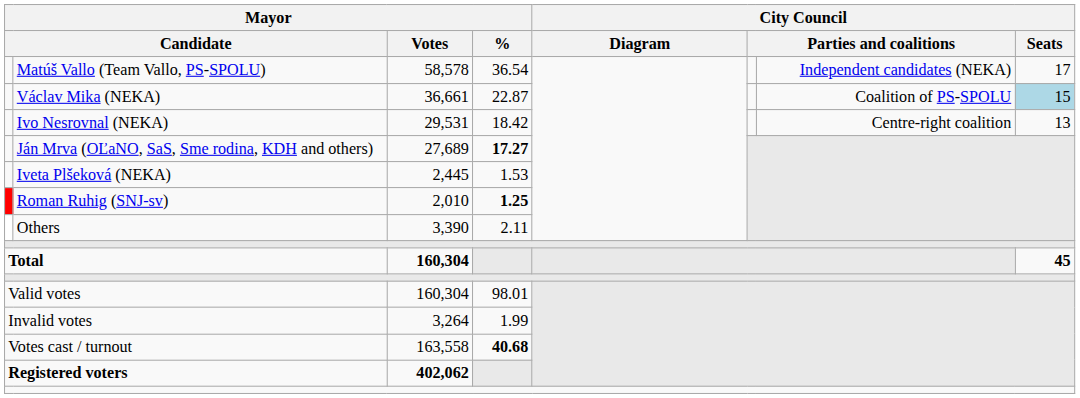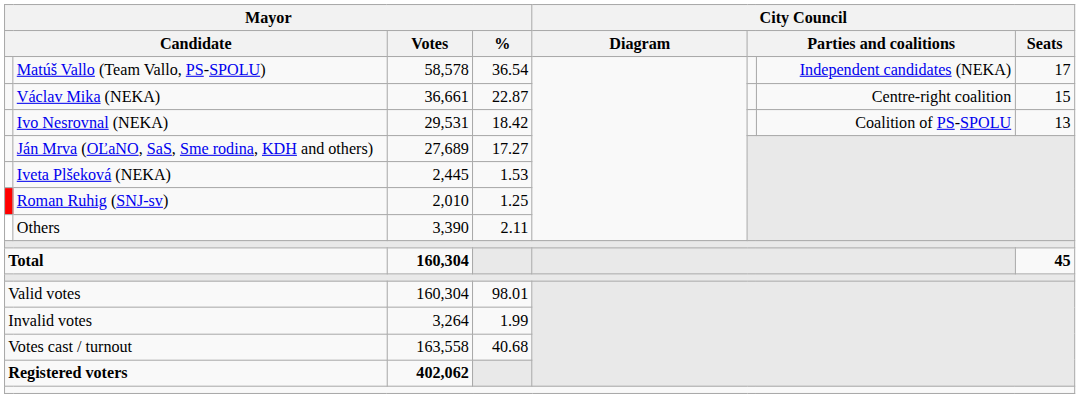Václav Mika (NEKA) | column 7: Coalition of PS-SPOLU -> Centre-right coalition
Václav Mika (NEKA) | City Council / Seats: lightblue background -> no background
Ivo Nesrovnal (NEKA) | column 7: Centre-right coalition -> Coalition of PS-SPOLU
Ján Mrva (OĽaNO, SaS, Sme rodina, KDH and others) | Mayor / %: bold -> normal
Roman Ruhig (SNJ-sv) | Mayor / %: bold -> normal
Votes cast / turnout | Mayor / %: bold -> normal
